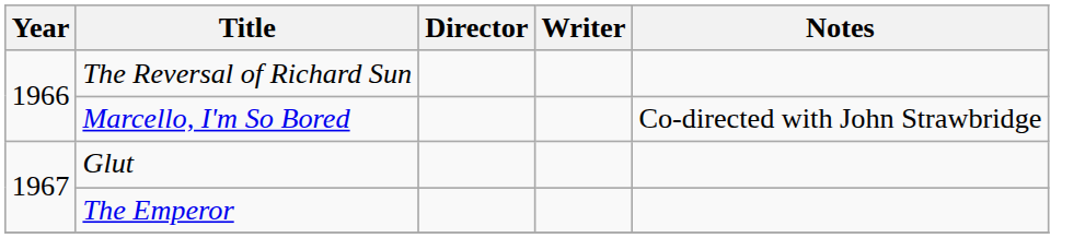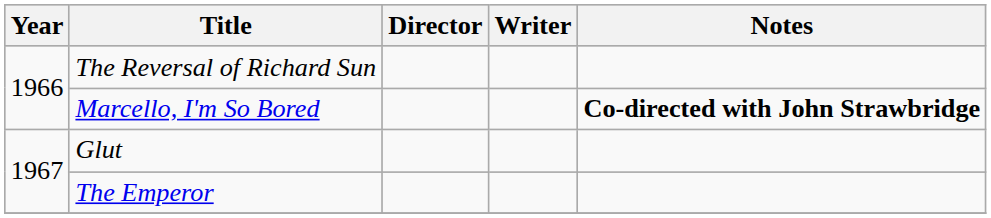Marcello, I'm So Bored | Notes: normal -> bold
